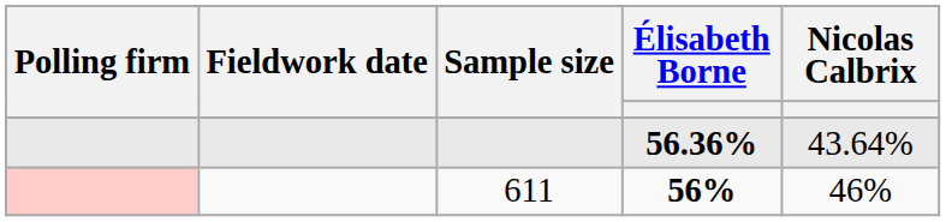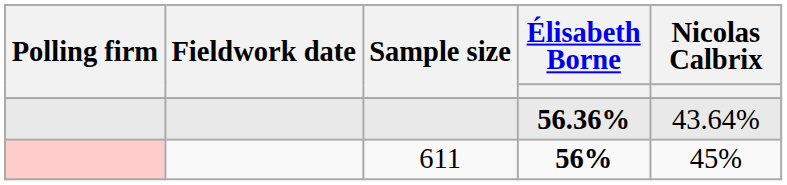611 | Nicolas Calbrix: 46% -> 45%
